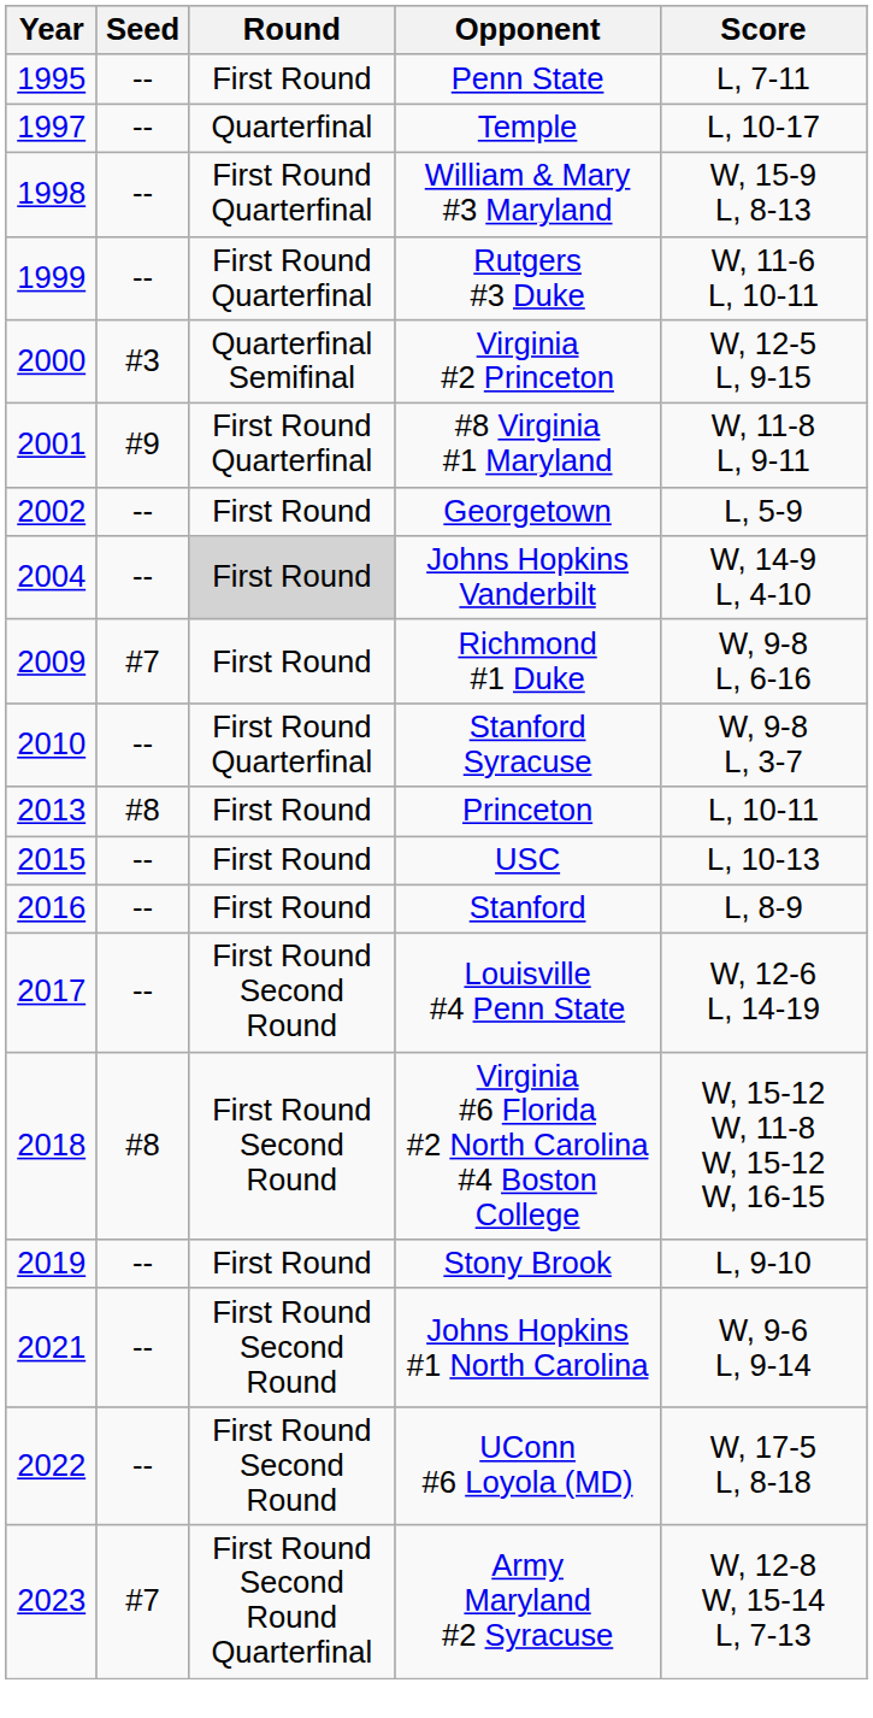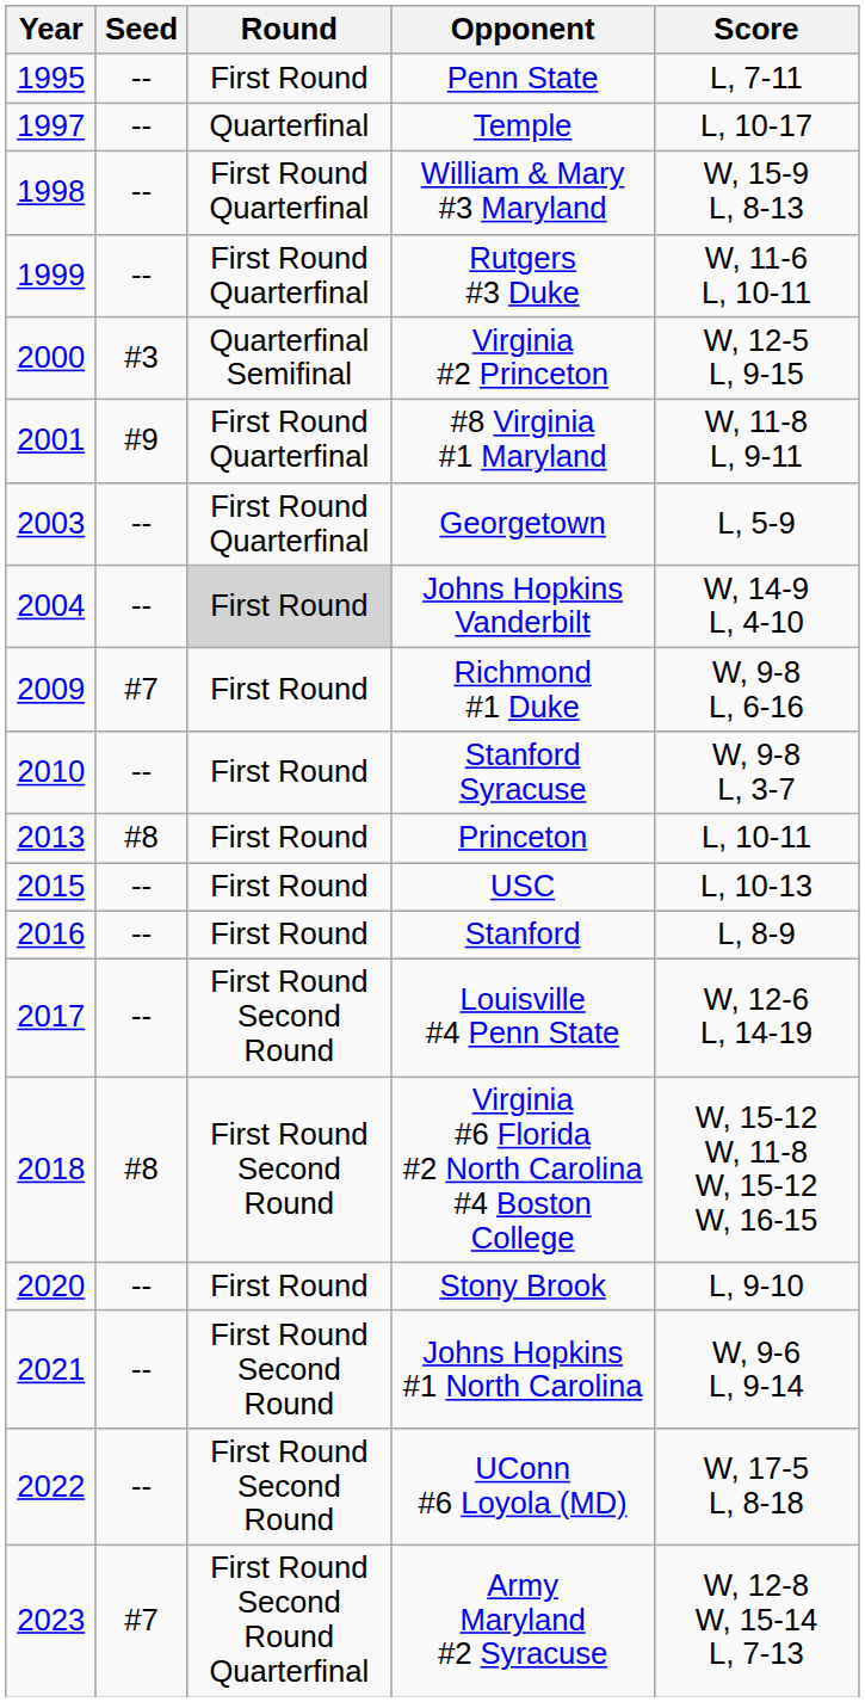Georgetown | Year: 2002 -> 2003
Georgetown | Round: First Round -> First Round Quarterfinal
Stanford Syracuse | Round: First Round Quarterfinal -> First Round
Stony Brook | Year: 2019 -> 2020
